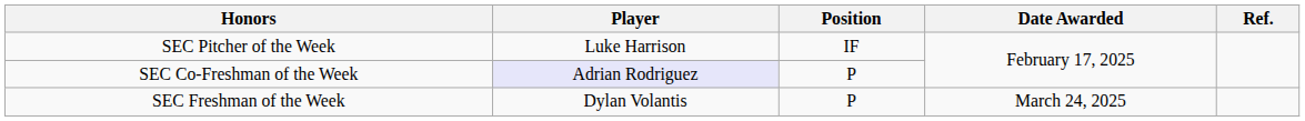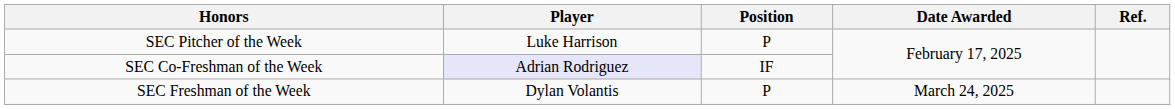SEC Pitcher of the Week | Position: IF -> P
SEC Co-Freshman of the Week | Position: P -> IF
